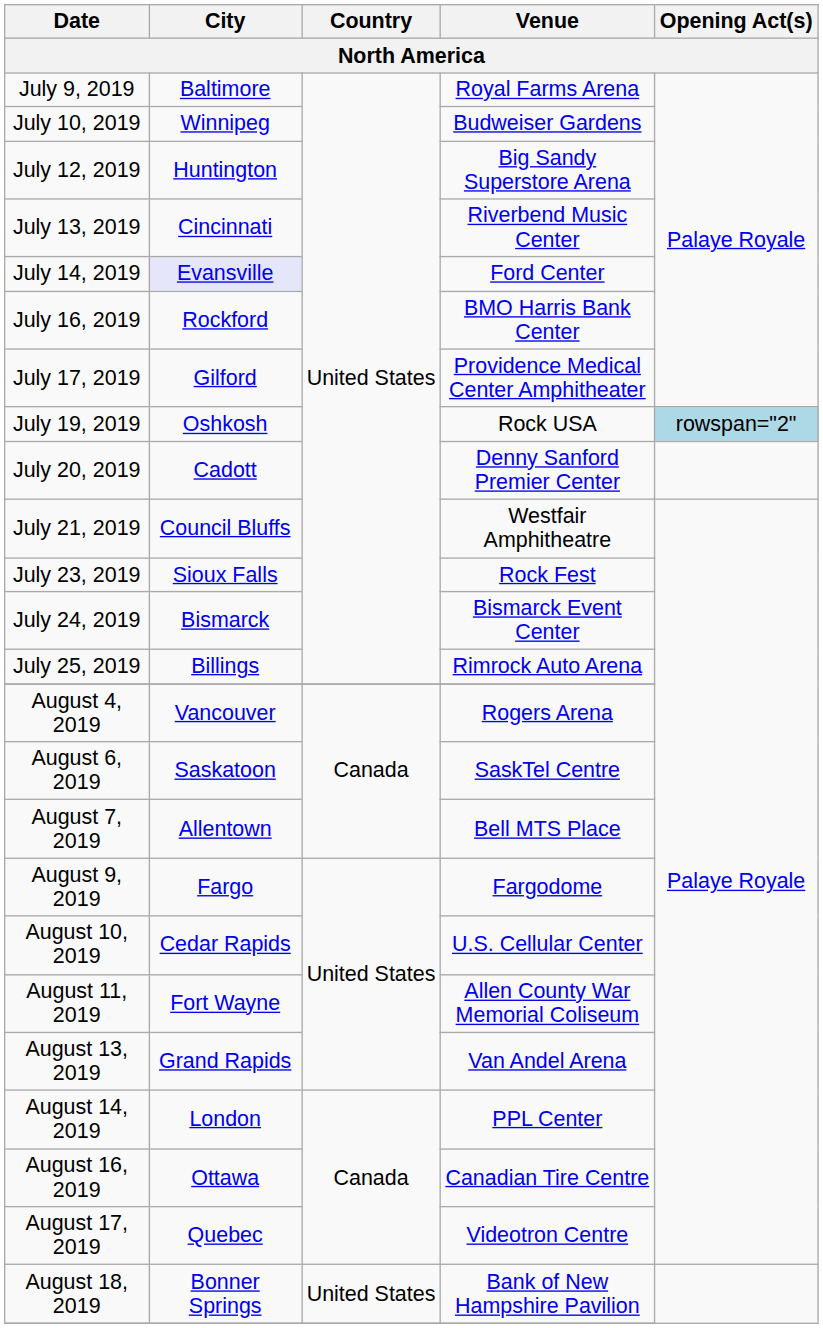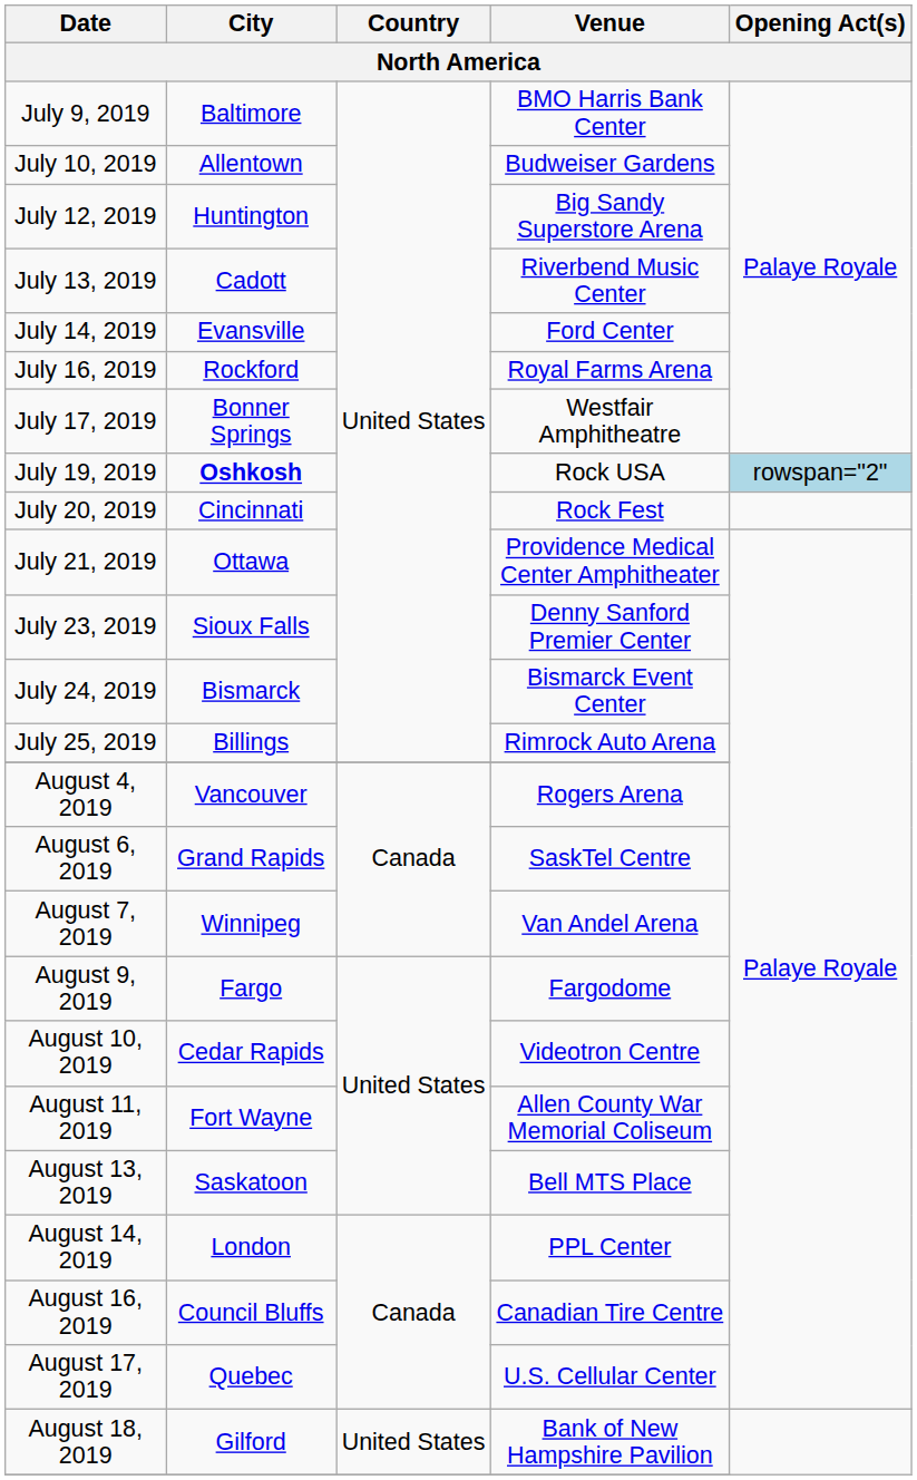July 9, 2019 | Venue: Royal Farms Arena -> BMO Harris Bank Center
July 10, 2019 | City: Winnipeg -> Allentown
July 13, 2019 | City: Cincinnati -> Cadott
July 14, 2019 | City: lavender background -> no background
July 16, 2019 | Venue: BMO Harris Bank Center -> Royal Farms Arena
July 17, 2019 | City: Gilford -> Bonner Springs
July 17, 2019 | Venue: Providence Medical Center Amphitheater -> Westfair Amphitheatre
July 19, 2019 | City: normal -> bold
July 20, 2019 | City: Cadott -> Cincinnati
July 20, 2019 | Venue: Denny Sanford Premier Center -> Rock Fest
July 21, 2019 | City: Council Bluffs -> Ottawa
July 21, 2019 | Venue: Westfair Amphitheatre -> Providence Medical Center Amphitheater
July 23, 2019 | Venue: Rock Fest -> Denny Sanford Premier Center
August 6, 2019 | City: Saskatoon -> Grand Rapids
August 7, 2019 | City: Allentown -> Winnipeg
August 7, 2019 | Venue: Bell MTS Place -> Van Andel Arena
August 10, 2019 | Venue: U.S. Cellular Center -> Videotron Centre
August 13, 2019 | City: Grand Rapids -> Saskatoon
August 13, 2019 | Venue: Van Andel Arena -> Bell MTS Place
August 16, 2019 | City: Ottawa -> Council Bluffs
August 17, 2019 | Venue: Videotron Centre -> U.S. Cellular Center
August 18, 2019 | City: Bonner Springs -> Gilford
